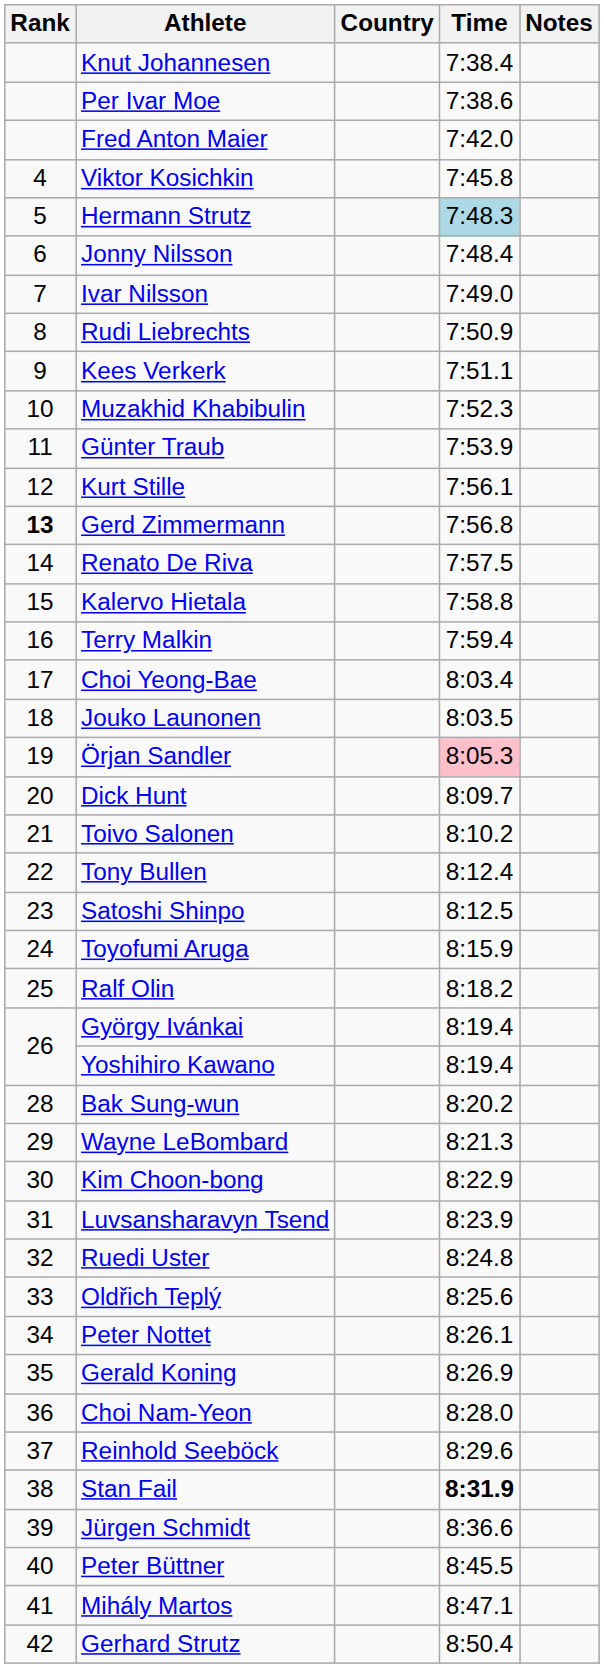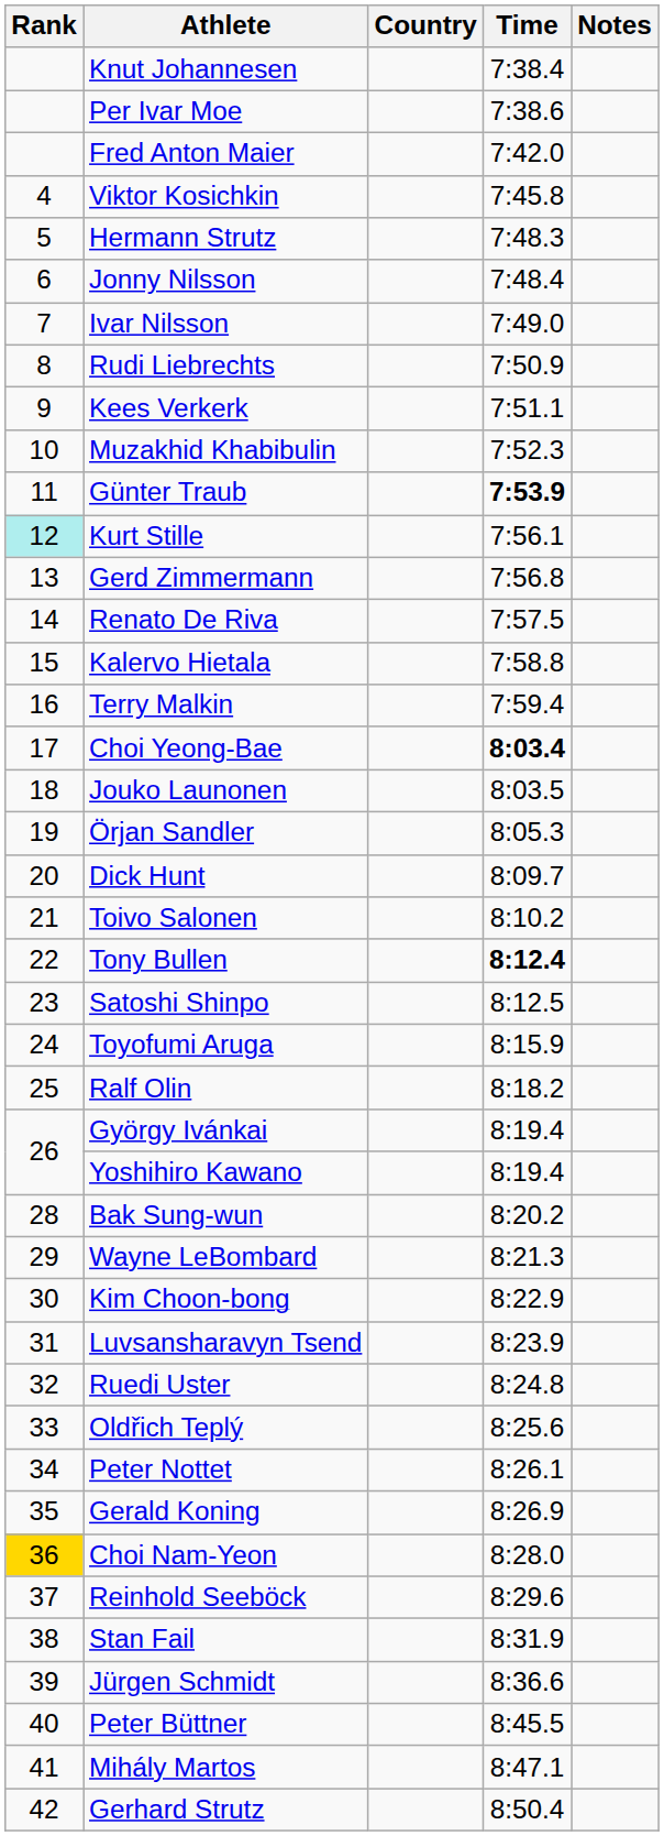Hermann Strutz | Time: lightblue background -> no background
Günter Traub | Time: normal -> bold
Kurt Stille | Rank: no background -> paleturquoise background
Gerd Zimmermann | Rank: bold -> normal
Choi Yeong-Bae | Time: normal -> bold
Örjan Sandler | Time: pink background -> no background
Tony Bullen | Time: normal -> bold
Choi Nam-Yeon | Rank: no background -> gold background
Stan Fail | Time: bold -> normal
